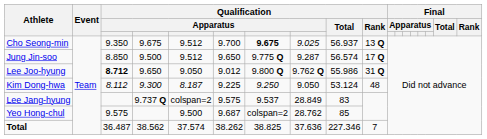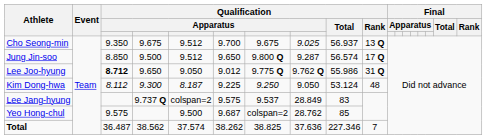Cho Seong-min | column 7: bold -> normal
Jung Jin-soo | column 7: 9.775 Q -> 9.800 Q
Lee Joo-hyung | column 7: 9.800 Q -> 9.775 Q
